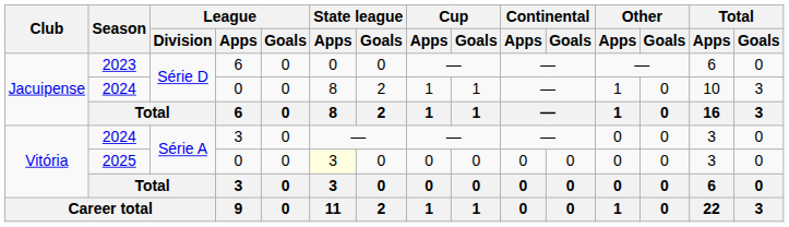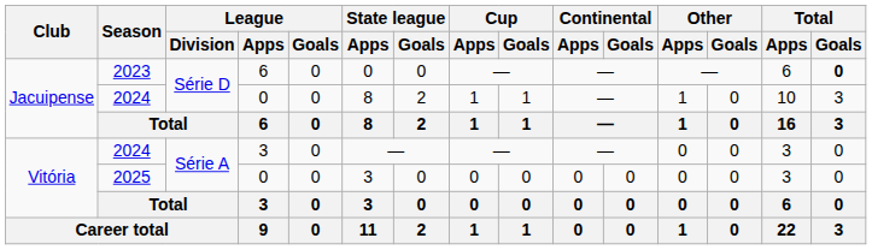2023 | Total / Goals: normal -> bold
2025 | State league / Apps: lightyellow background -> no background
